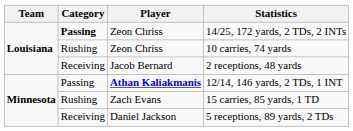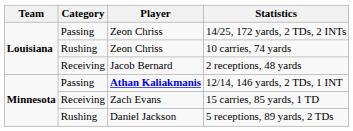14/25, 172 yards, 2 TDs, 2 INTs | Category: bold -> normal
15 carries, 85 yards, 1 TD | Category: Rushing -> Receiving
5 receptions, 89 yards, 2 TDs | Category: Receiving -> Rushing
